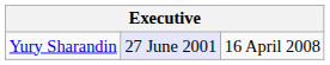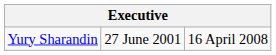Yury Sharandin | column 2: lavender background -> no background
